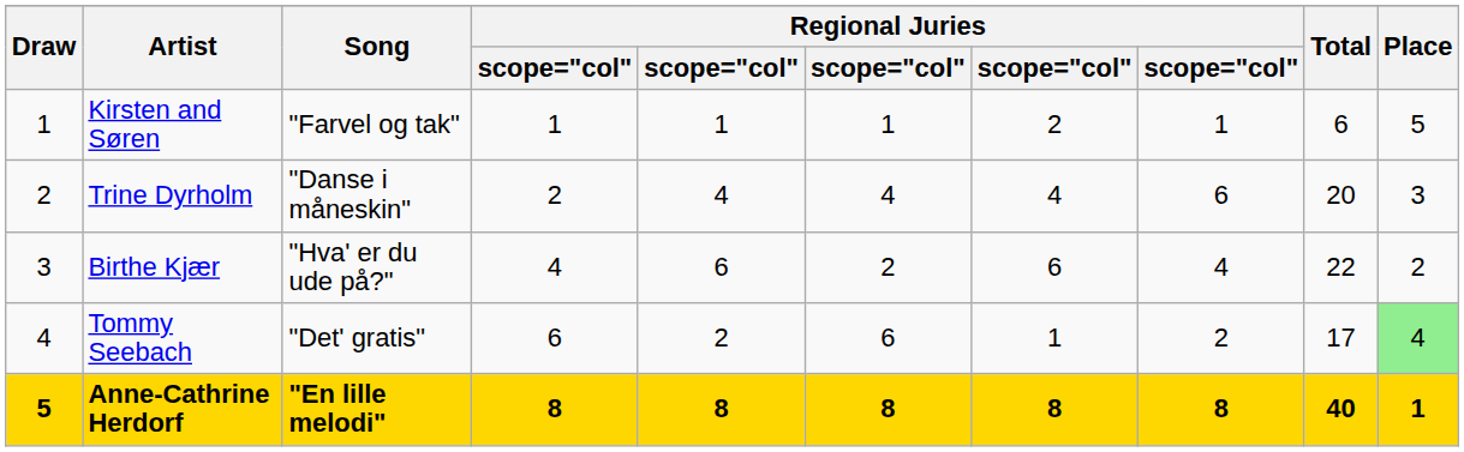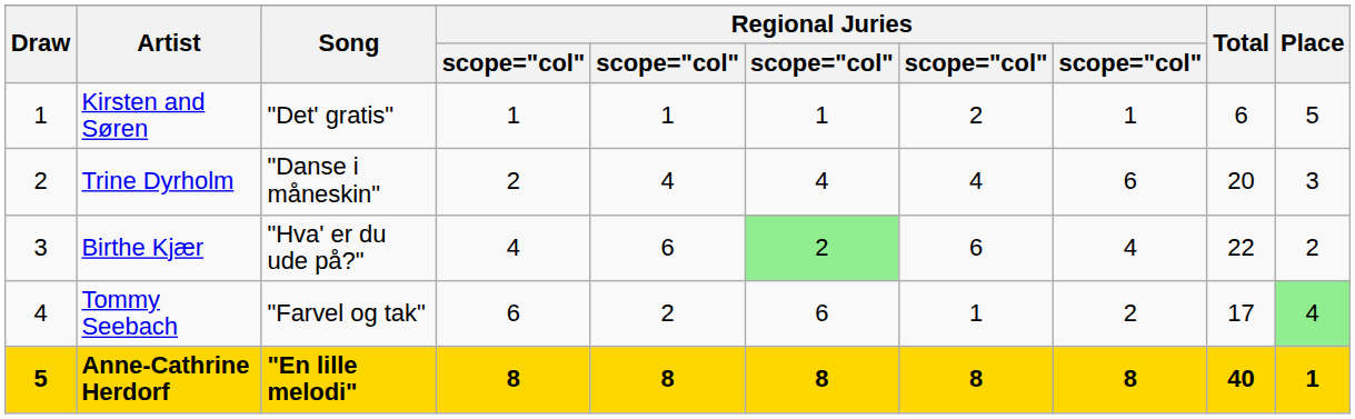Kirsten and Søren | Song: "Farvel og tak" -> "Det' gratis"
Birthe Kjær | column 6: no background -> lightgreen background
Tommy Seebach | Song: "Det' gratis" -> "Farvel og tak"
